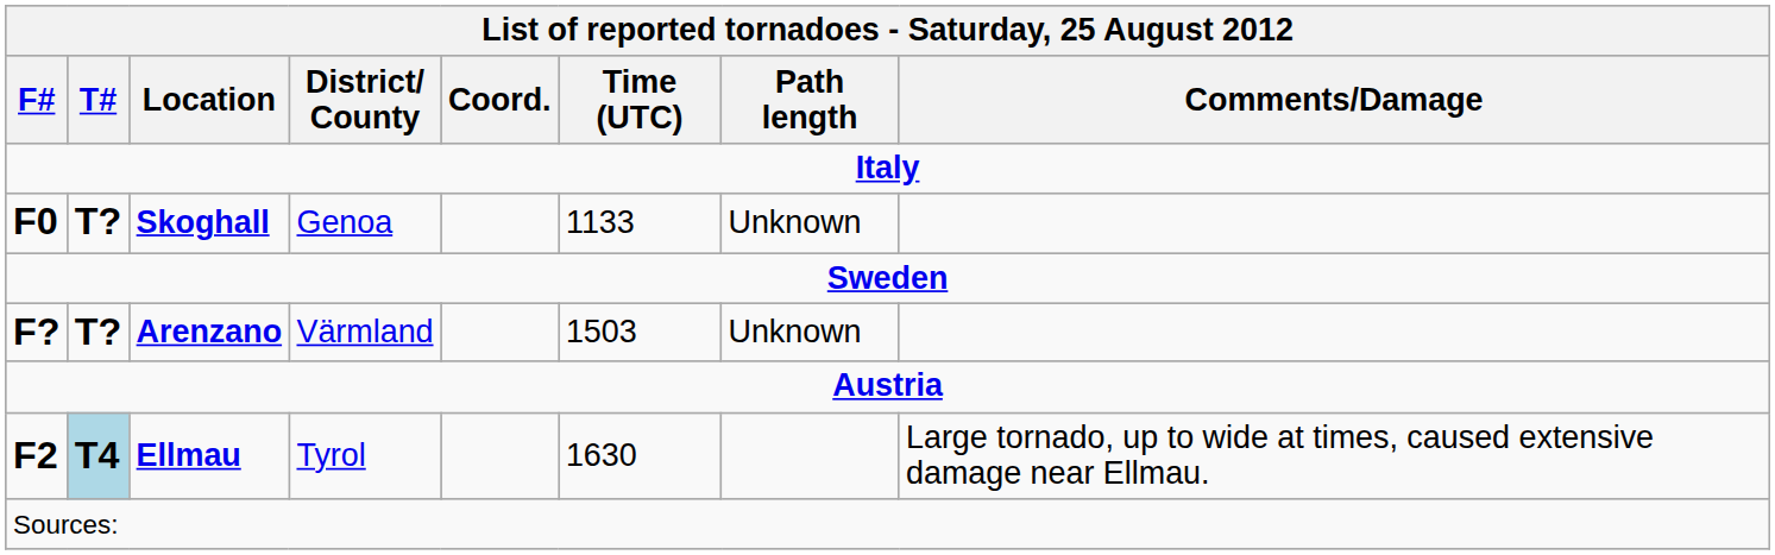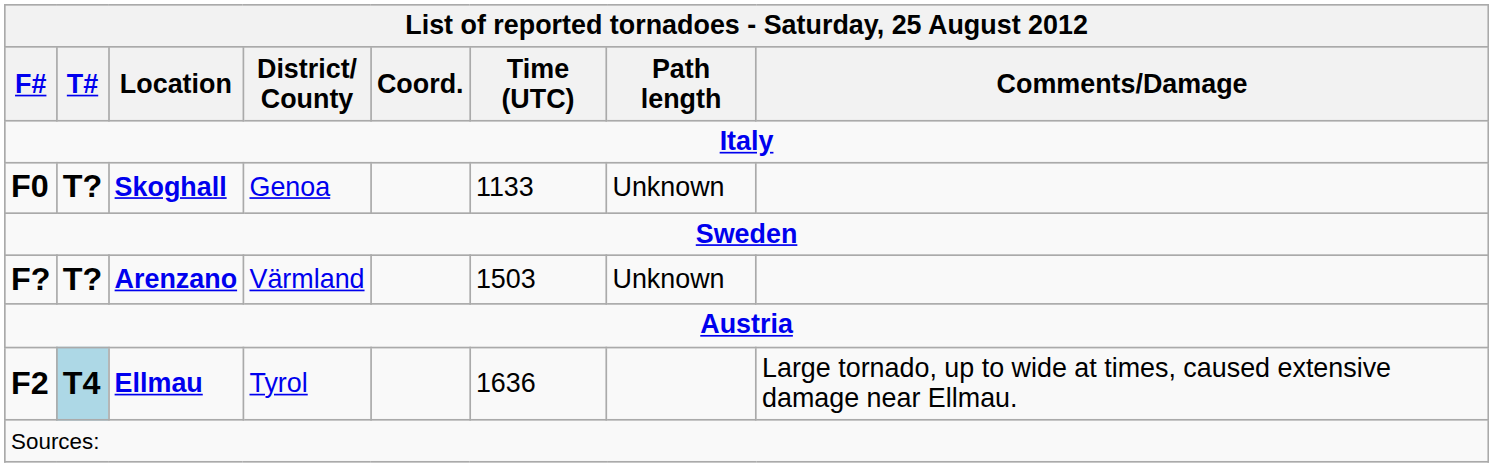F2 | Time (UTC): 1630 -> 1636
